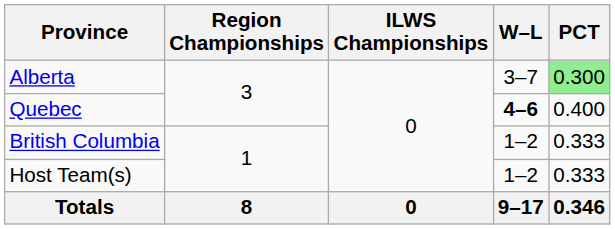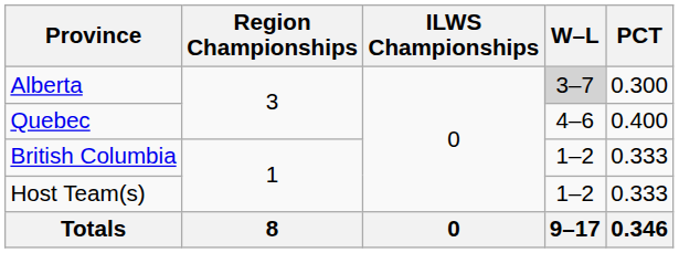Alberta | W–L: no background -> lightgrey background
Alberta | PCT: lightgreen background -> no background
Quebec | W–L: bold -> normal
